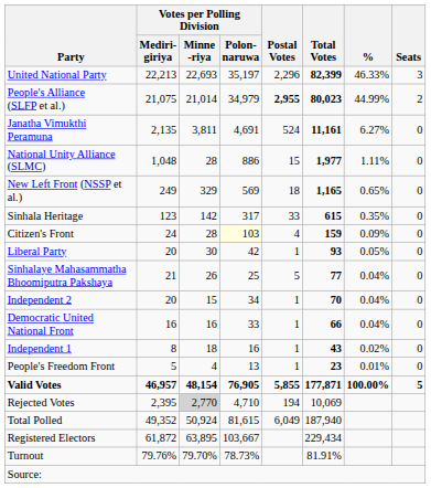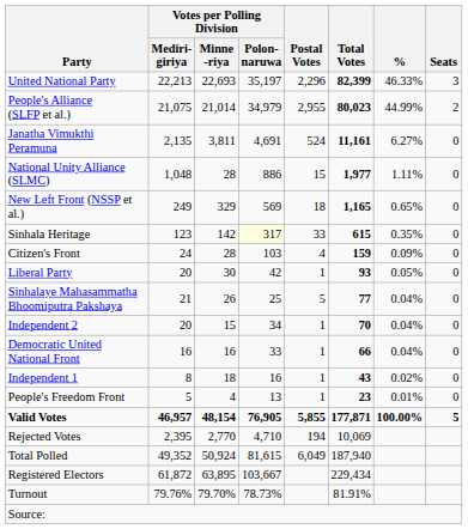People's Alliance (SLFP et al.) | Postal Votes: bold -> normal
Sinhala Heritage | Votes per Polling Division / Polon- naruwa: no background -> lightyellow background
Citizen's Front | Votes per Polling Division / Polon- naruwa: lightyellow background -> no background
Rejected Votes | Votes per Polling Division / Minne -riya: lightgrey background -> no background
